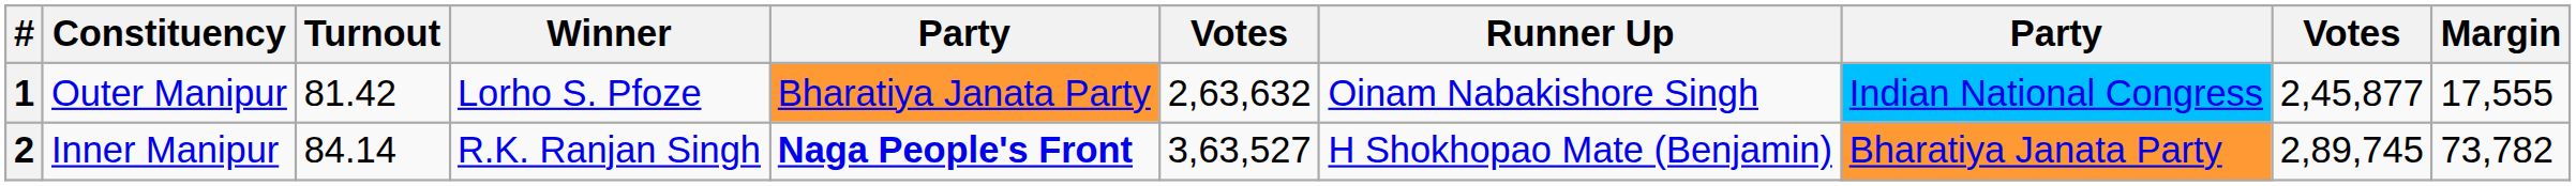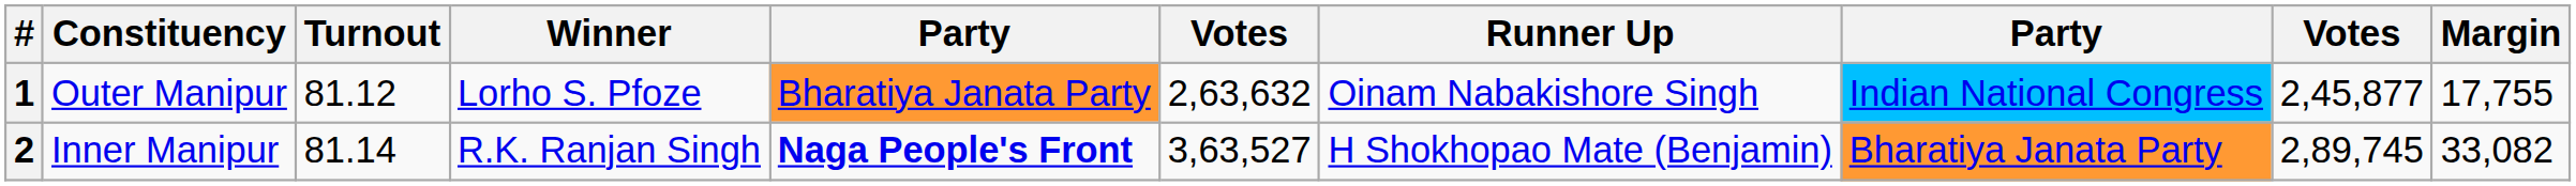1 | Turnout: 81.42 -> 81.12
1 | Margin: 17,555 -> 17,755
2 | Turnout: 84.14 -> 81.14
2 | Margin: 73,782 -> 33,082
